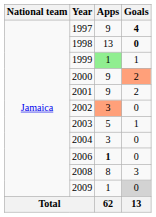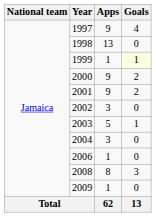1997 | Goals: bold -> normal
1998 | Goals: bold -> normal
1999 | Apps: lightgreen background -> no background
1999 | Goals: no background -> lightyellow background
2000 | Goals: lightsalmon background -> no background
2002 | Apps: lightsalmon background -> no background
2006 | Apps: bold -> normal
2009 | Goals: lightgrey background -> no background
